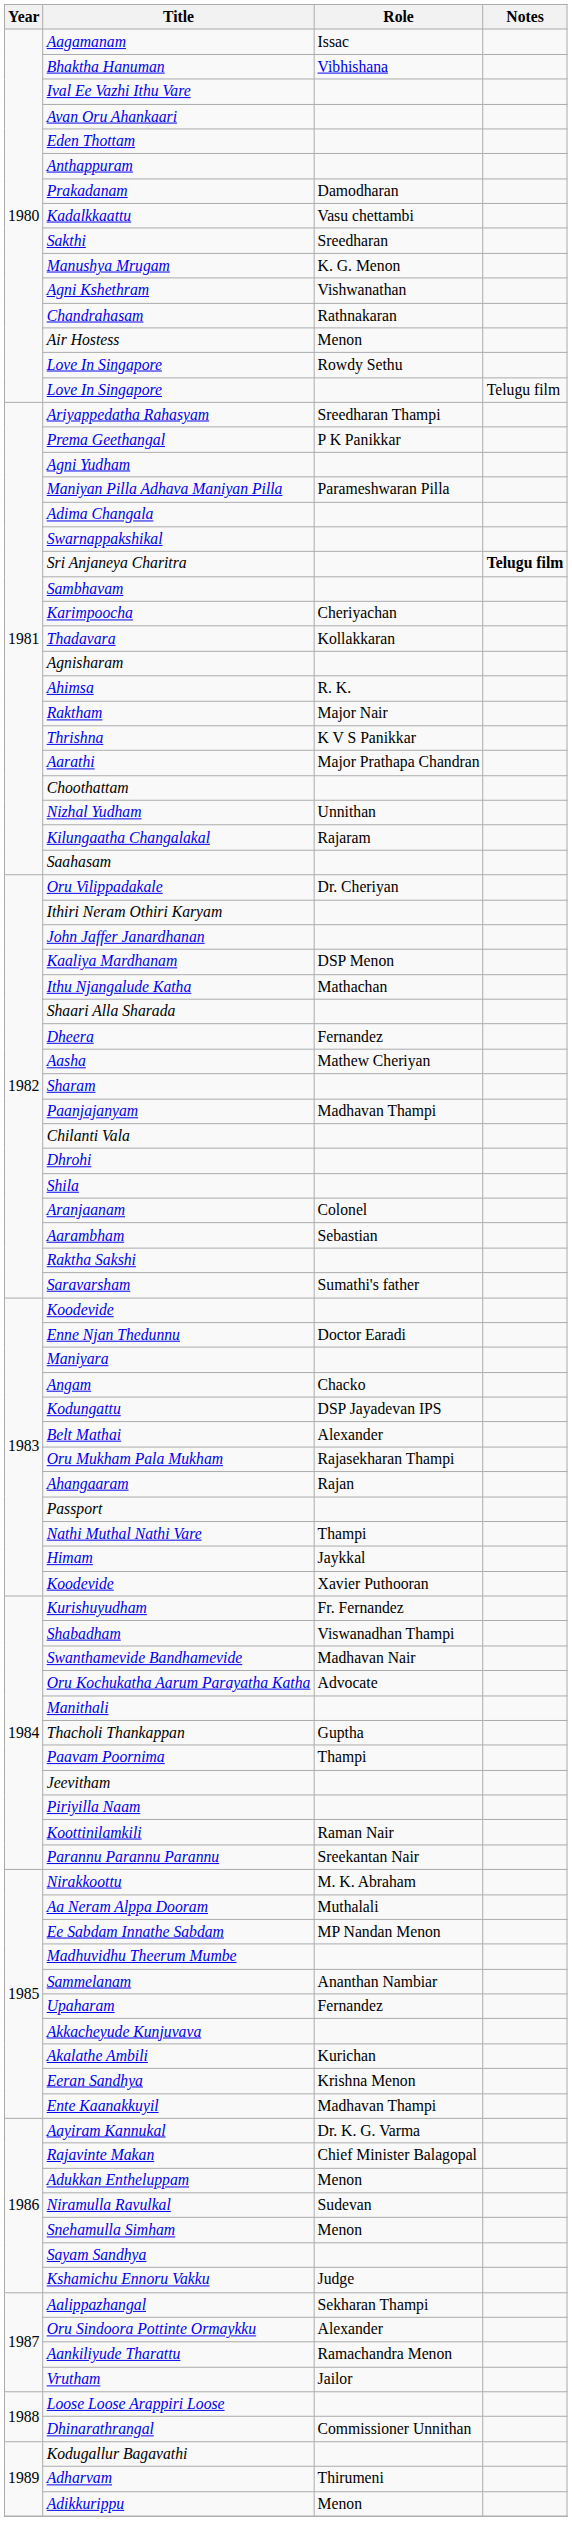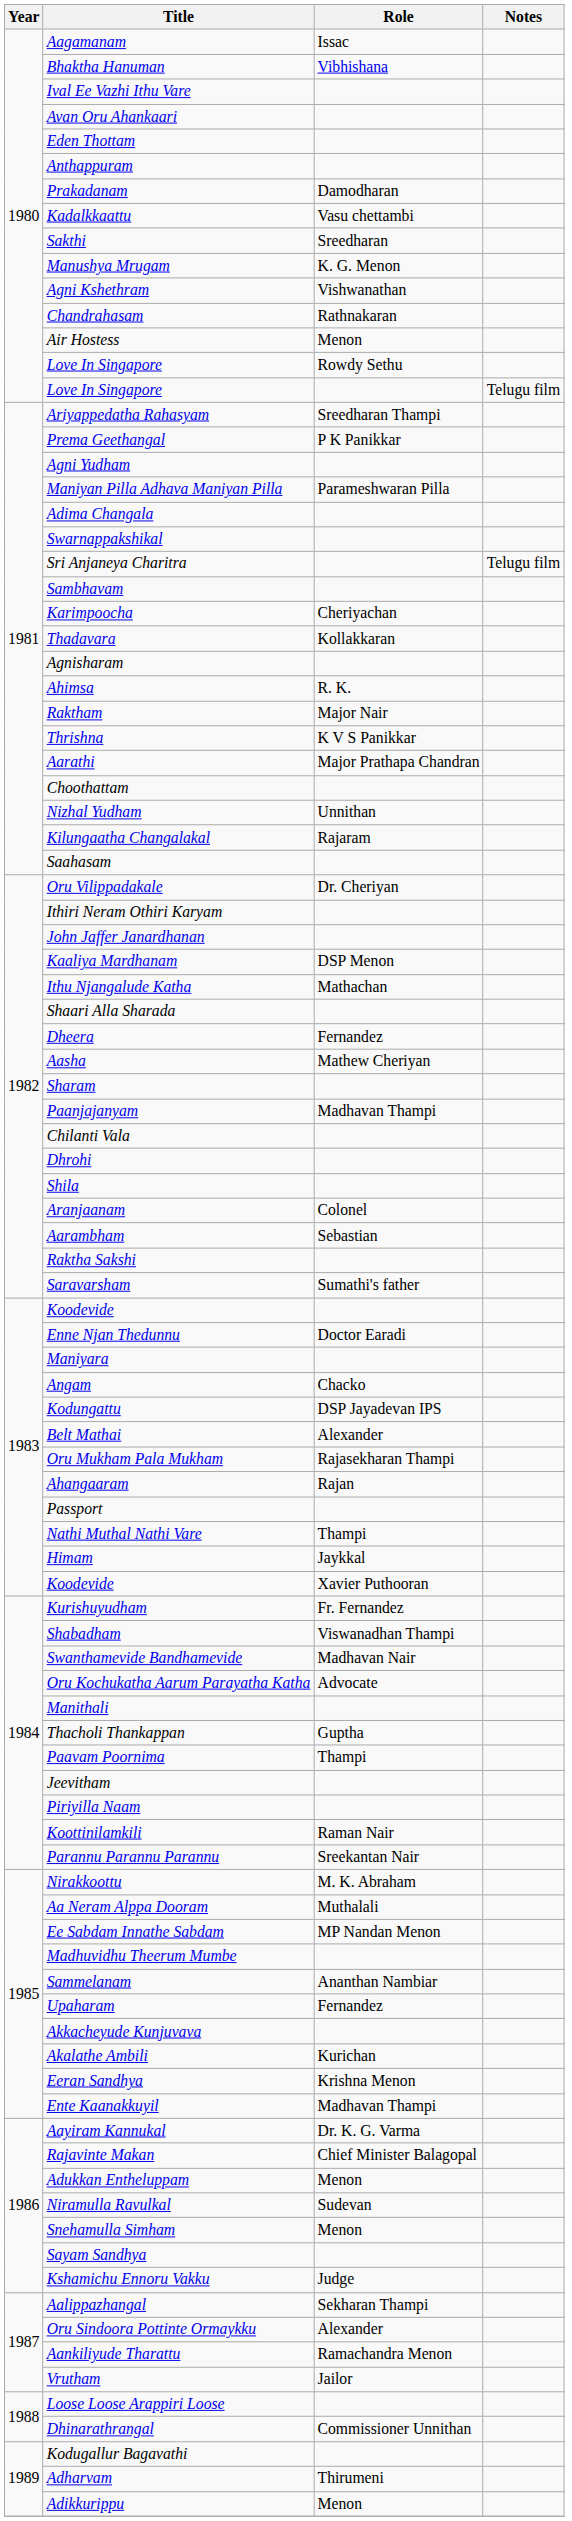Sri Anjaneya Charitra | Notes: bold -> normal
